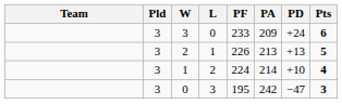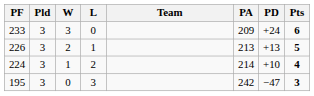columns swapped: Team <-> PF
